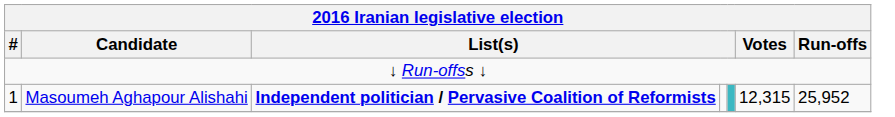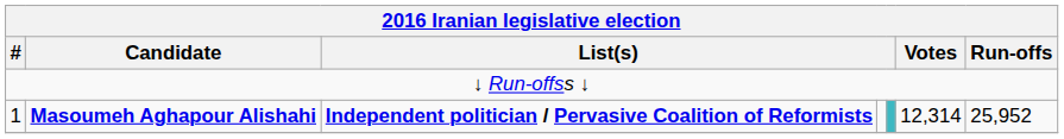1 | Candidate: normal -> bold
1 | Votes: 12,315 -> 12,314
